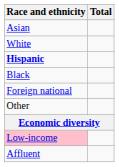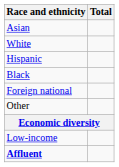Hispanic | Race and ethnicity: bold -> normal
Low-income | Race and ethnicity: pink background -> no background
Affluent | Race and ethnicity: normal -> bold
